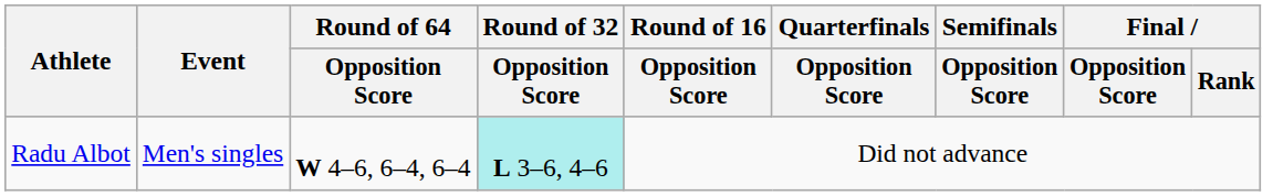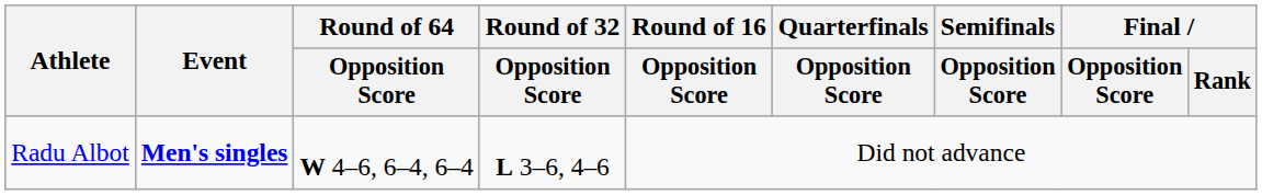Radu Albot | Event: normal -> bold
Radu Albot | Round of 32 / Opposition Score: paleturquoise background -> no background
